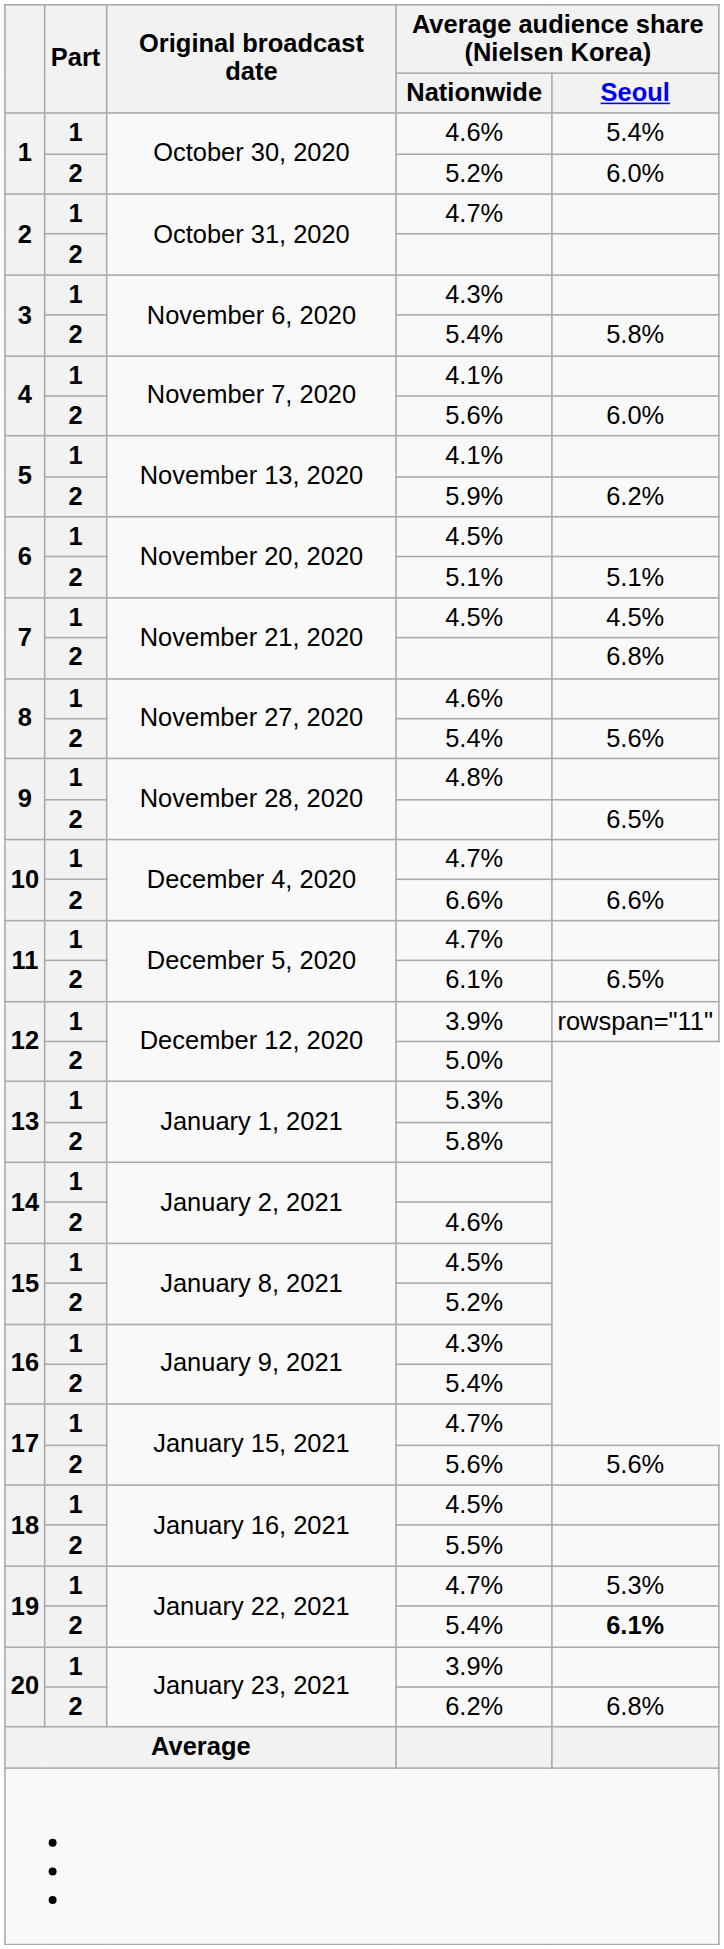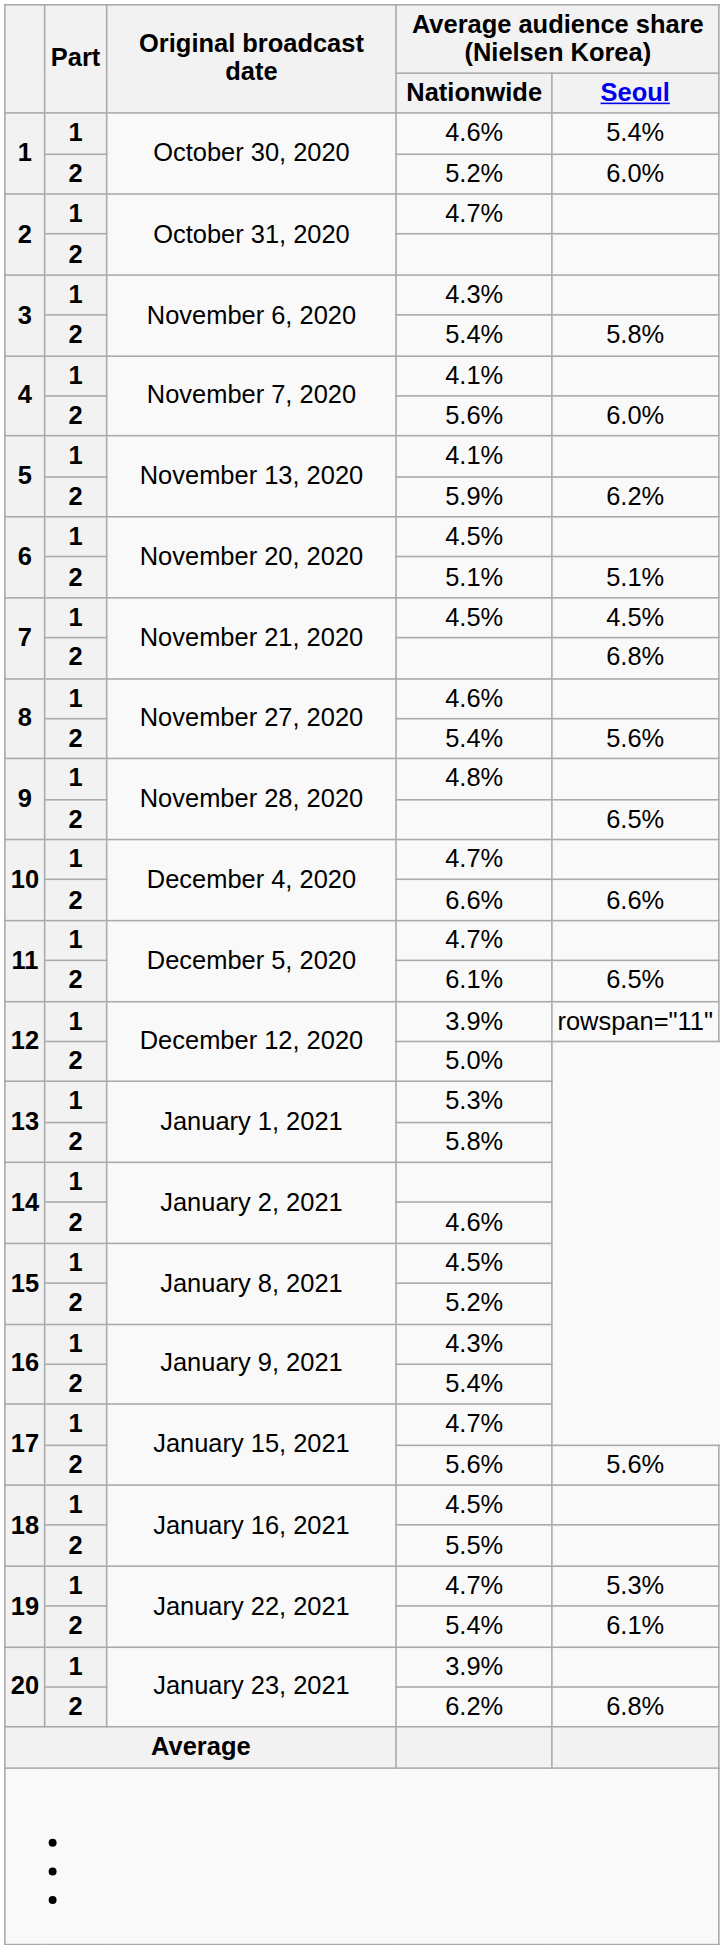19 / 5.4% | Average audience share (Nielsen Korea) / Seoul: bold -> normal
